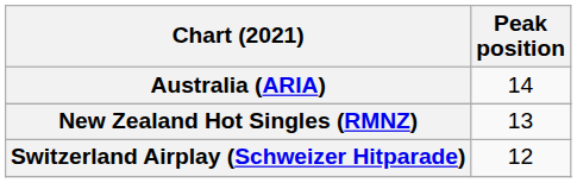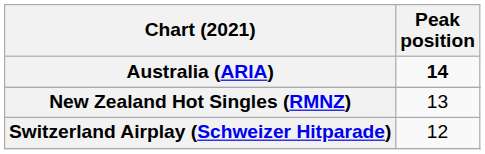Australia (ARIA) | Peak position: normal -> bold
